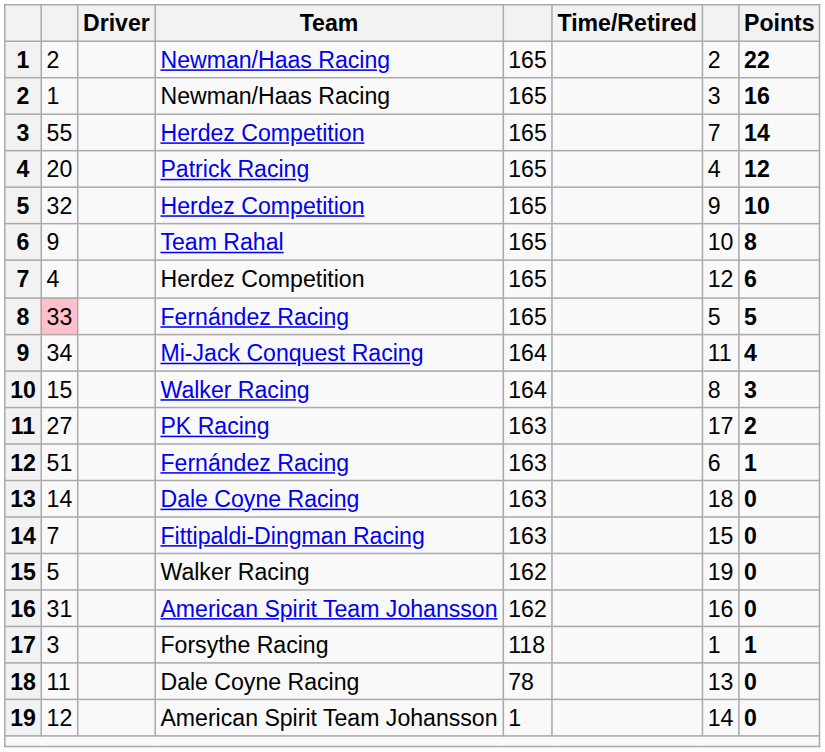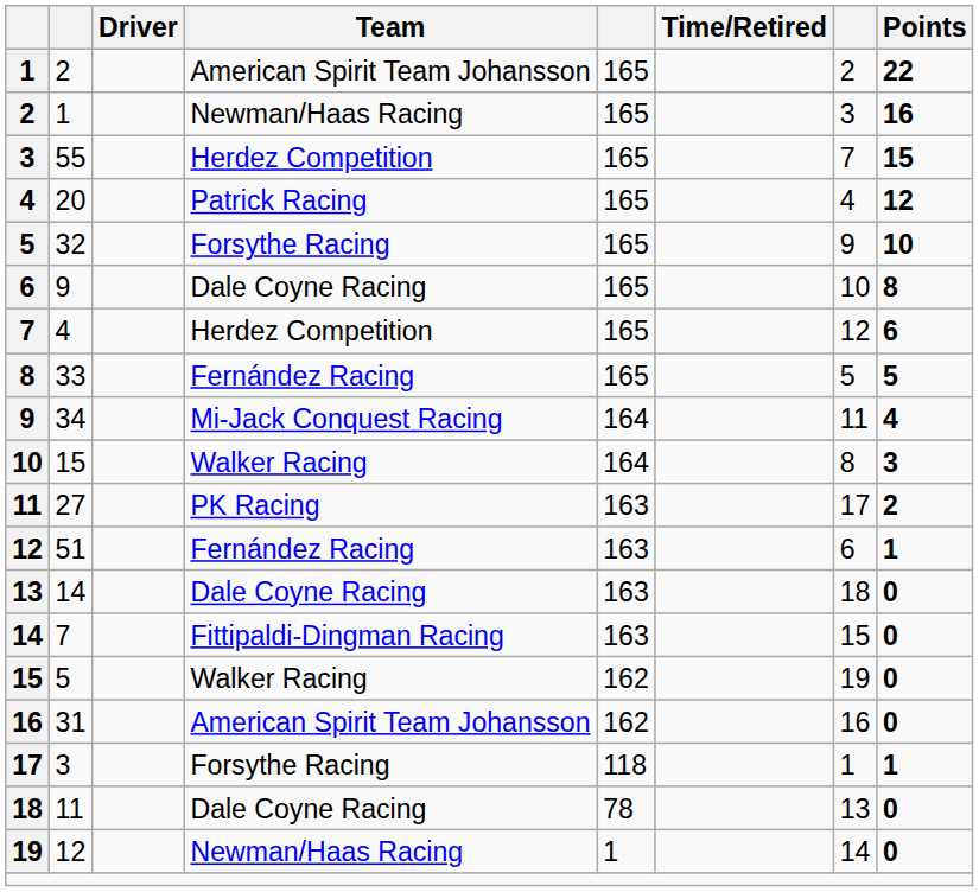row 2 | Team: Newman/Haas Racing -> American Spirit Team Johansson
row 4 | Points: 14 -> 15
row 6 | Team: Herdez Competition -> Forsythe Racing
row 7 | Team: Team Rahal -> Dale Coyne Racing
row 9 | column 2: pink background -> no background
row 20 | Team: American Spirit Team Johansson -> Newman/Haas Racing
